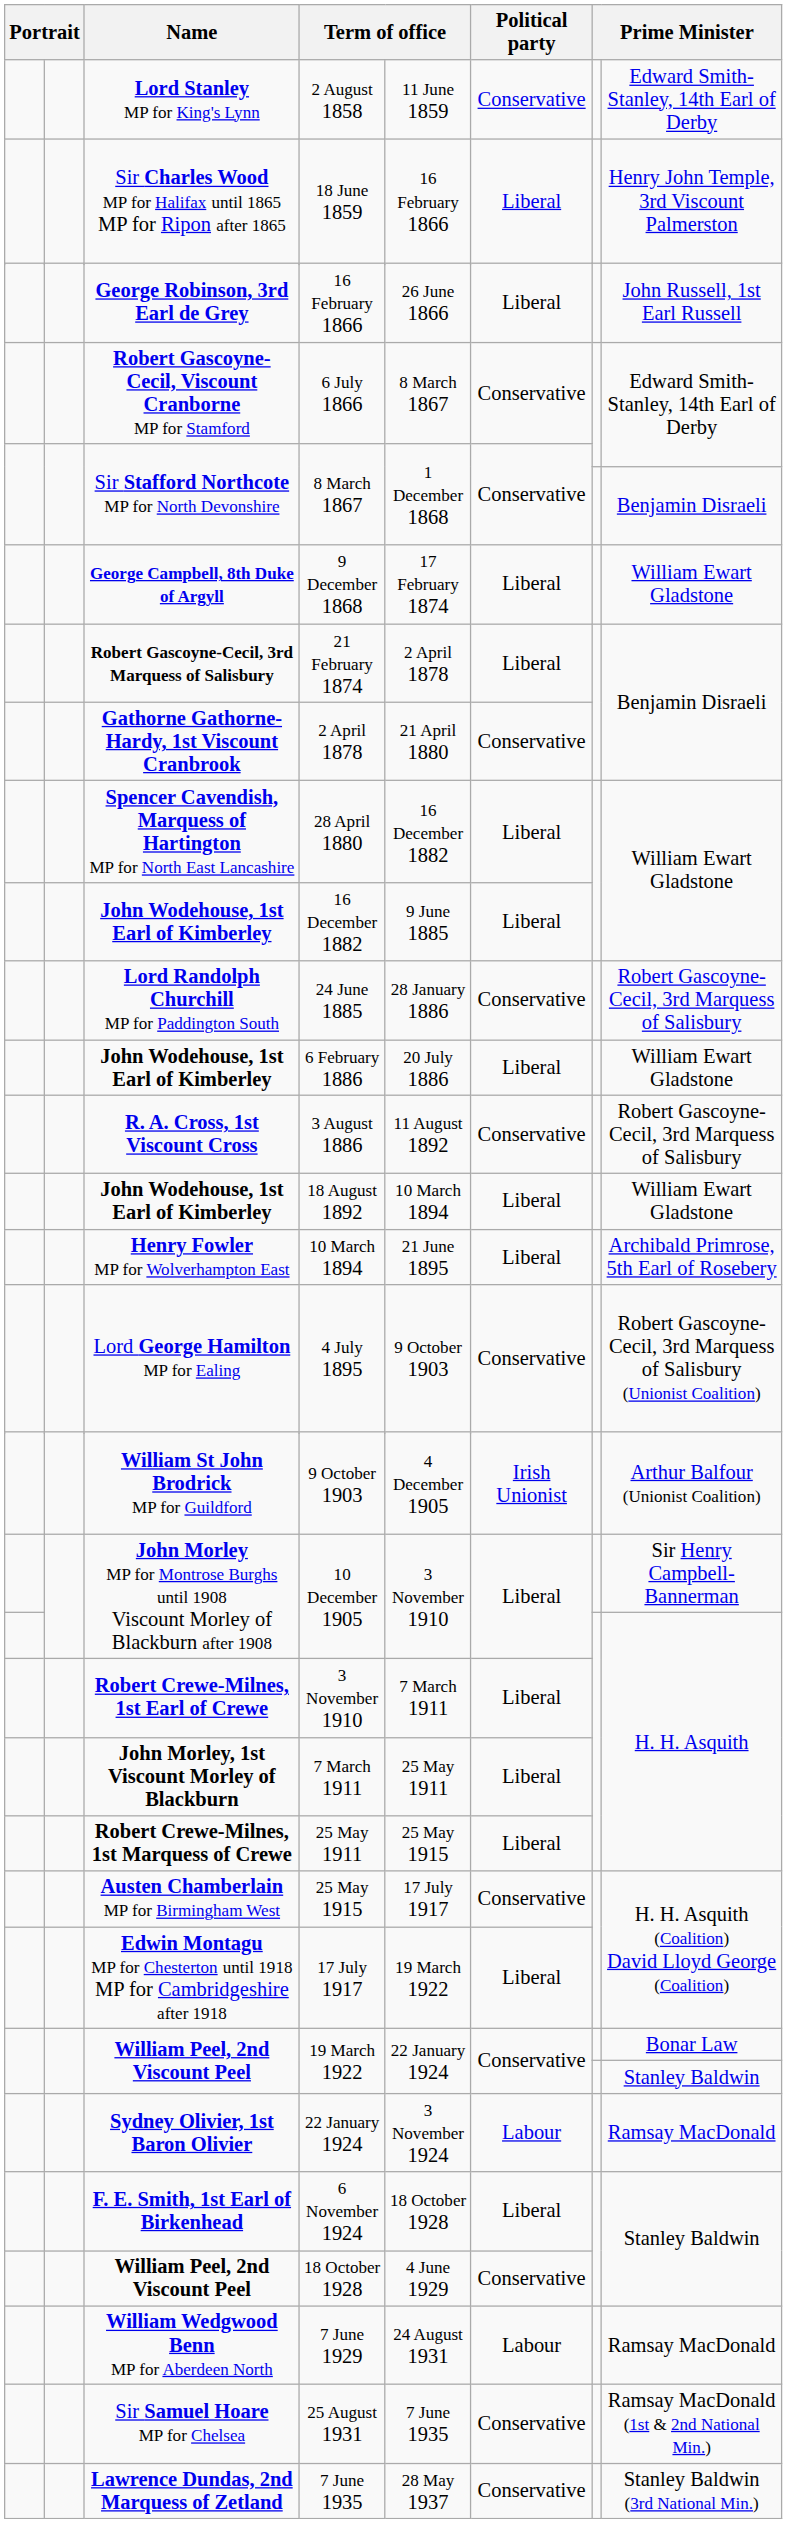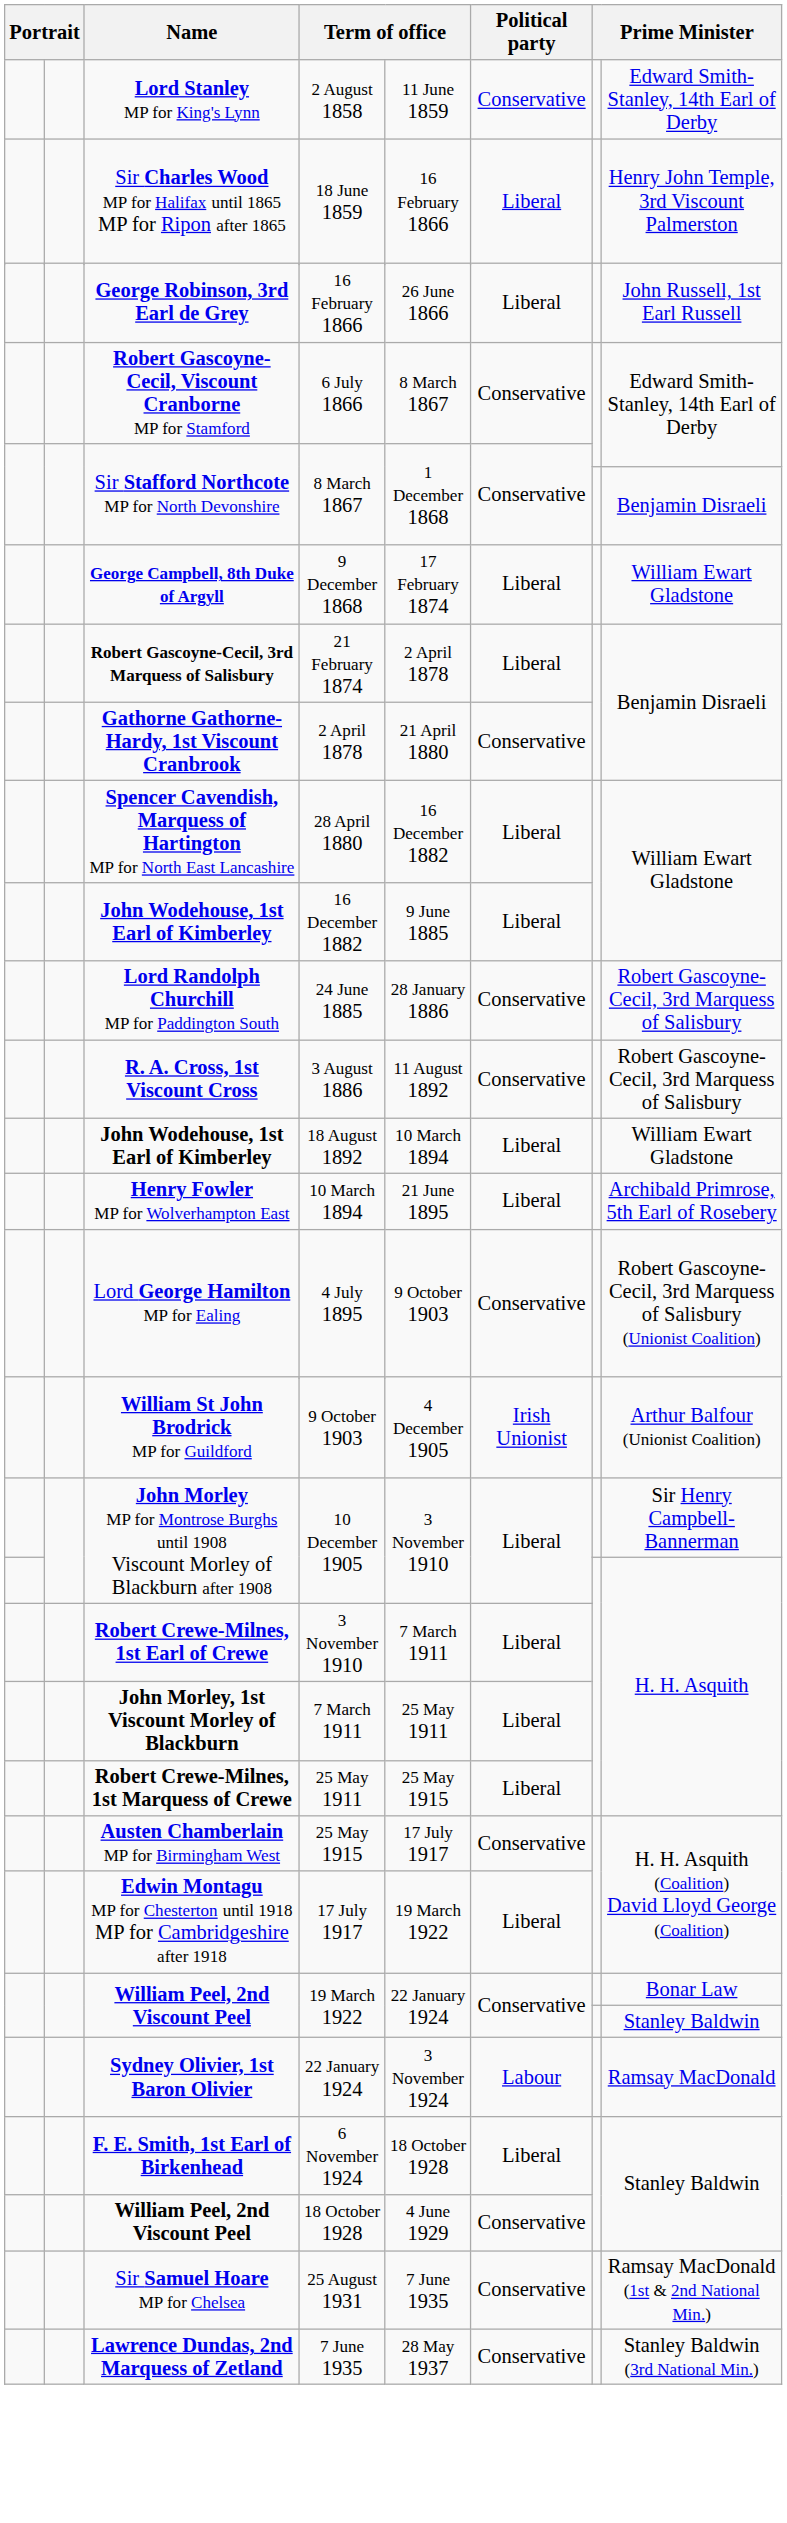- row: John Wodehouse, 1st Earl of Kimberley | 6 February 1886 | 20 July 1886 | Liberal | William Ewart Gladstone
- row: William Wedgwood Benn MP for Aberdeen North | 7 June 1929 | 24 August 1931 | Labour | Ramsay MacDonald
